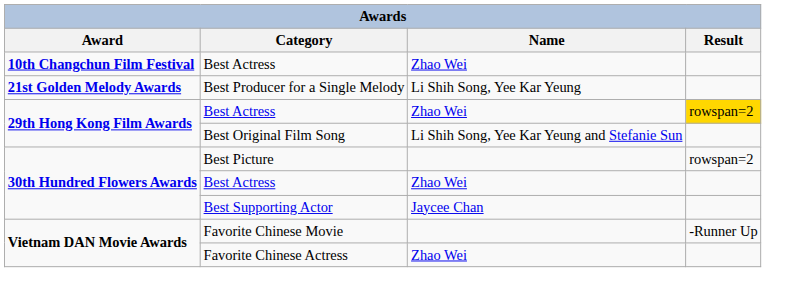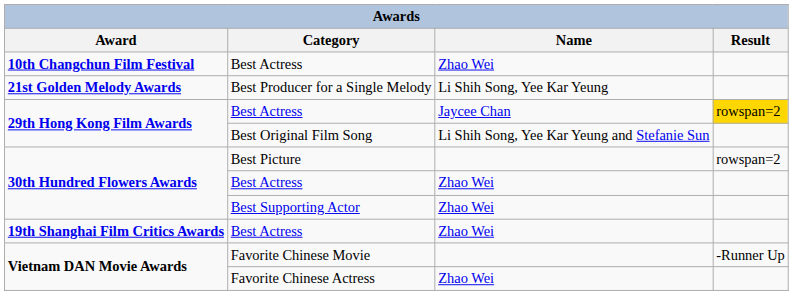29th Hong Kong Film Awards / Best Actress | Name: Zhao Wei -> Jaycee Chan
Best Supporting Actor | Name: Jaycee Chan -> Zhao Wei
+ row: 19th Shanghai Film Critics Awards | Best Actress | Zhao Wei
